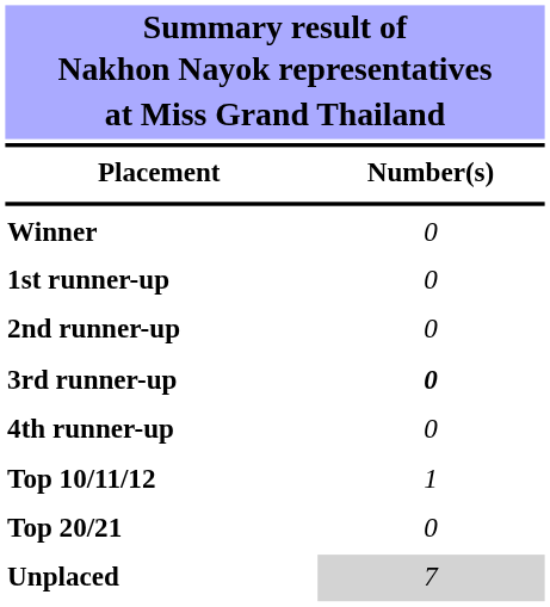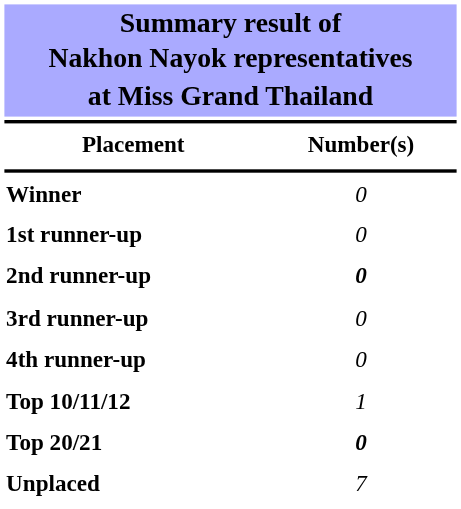row 5 | column 2: normal -> bold
row 6 | column 2: bold -> normal
row 9 | column 2: normal -> bold
row 10 | column 2: lightgrey background -> no background
